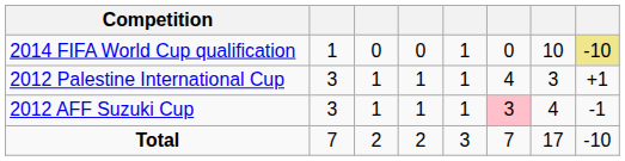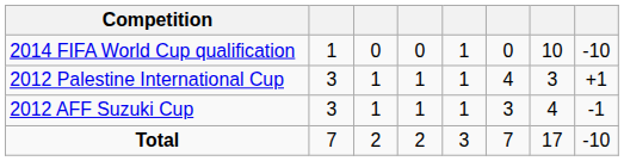2014 FIFA World Cup qualification | column 8: khaki background -> no background
2012 AFF Suzuki Cup | column 6: pink background -> no background
